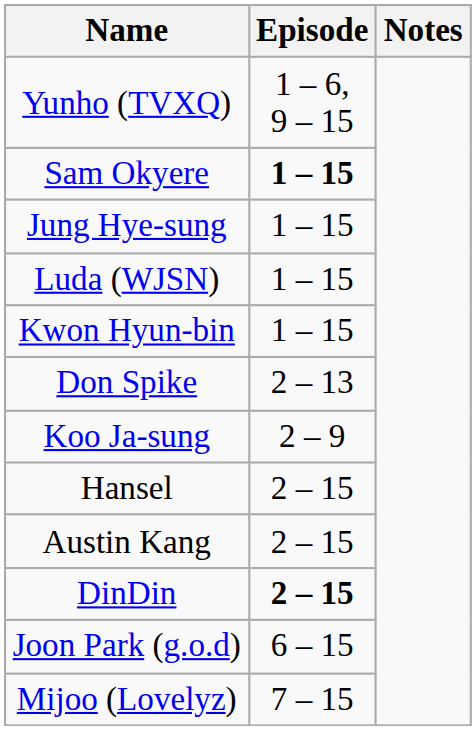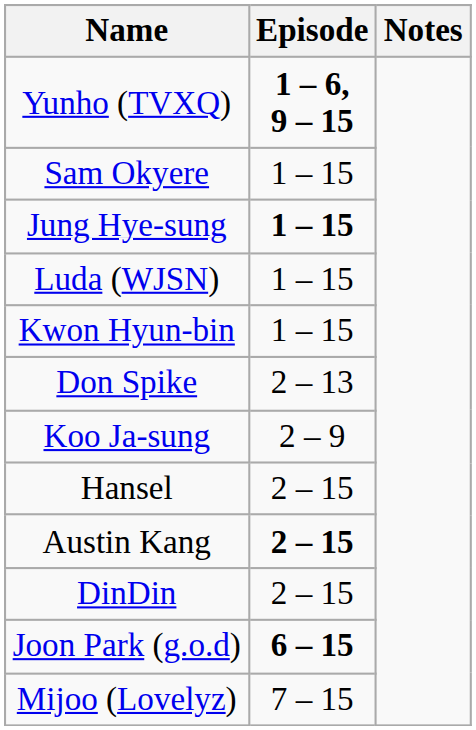Yunho (TVXQ) | Episode: normal -> bold
Sam Okyere | Episode: bold -> normal
Jung Hye-sung | Episode: normal -> bold
Austin Kang | Episode: normal -> bold
DinDin | Episode: bold -> normal
Joon Park (g.o.d) | Episode: normal -> bold
